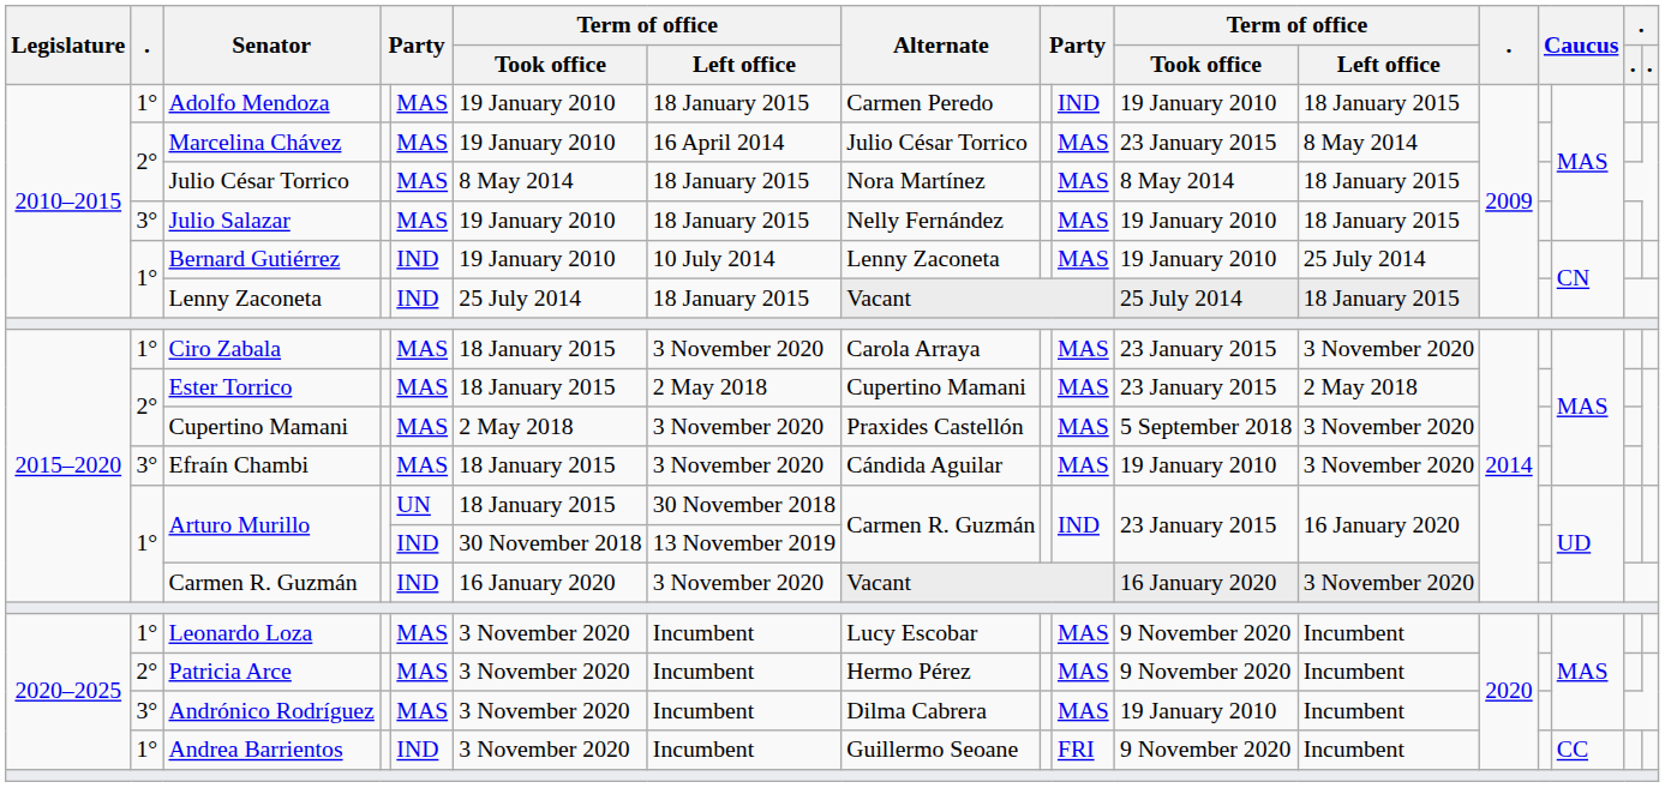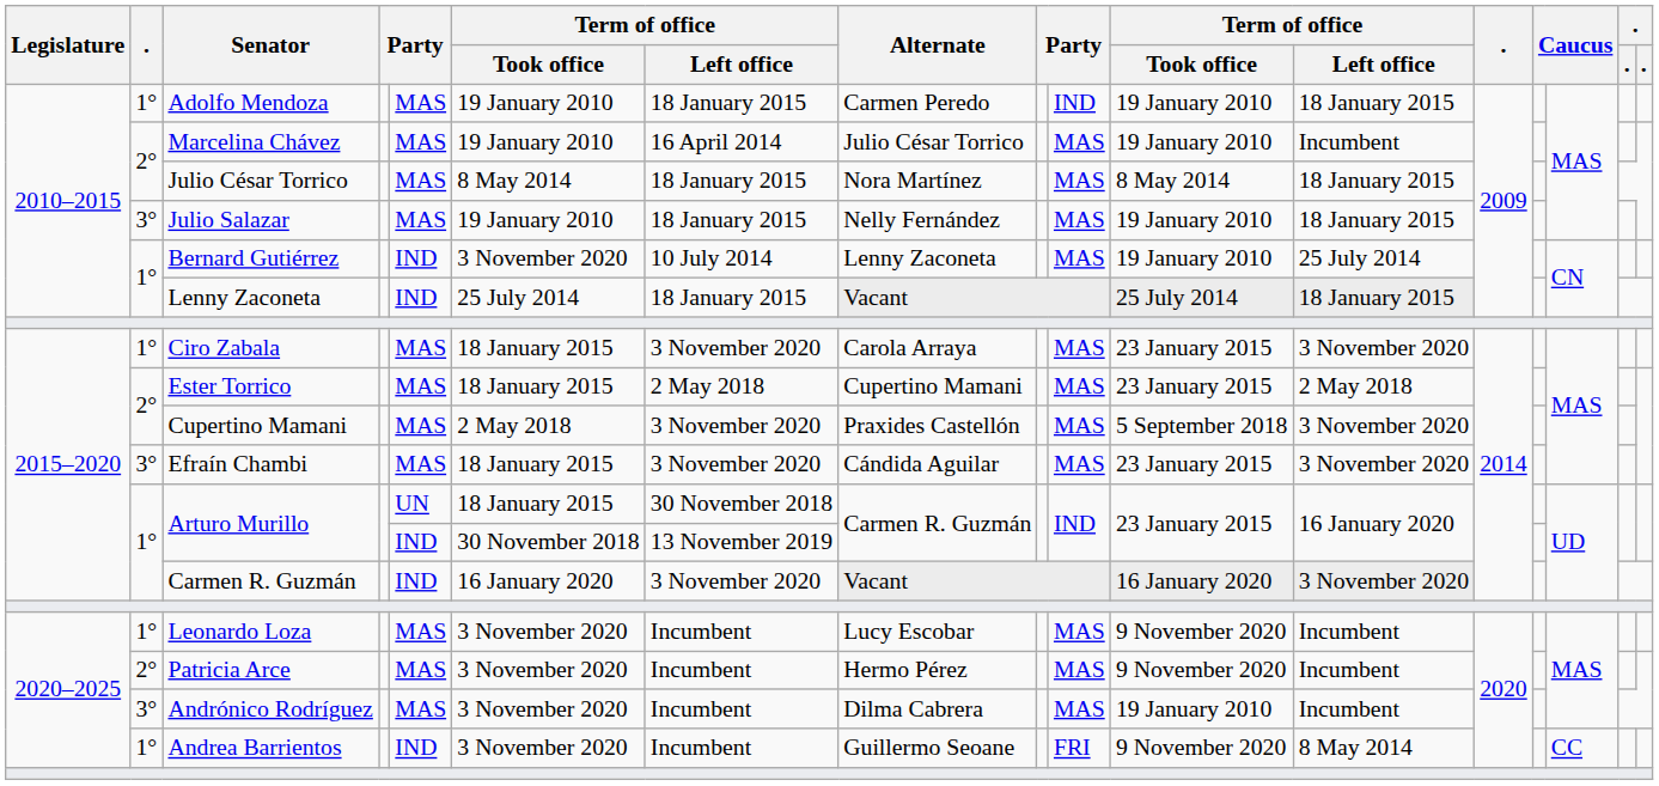Marcelina Chávez | column 11: 23 January 2015 -> 19 January 2010
Marcelina Chávez | column 12: 8 May 2014 -> Incumbent
Bernard Gutiérrez | column 6: 19 January 2010 -> 3 November 2020
Efraín Chambi | column 11: 19 January 2010 -> 23 January 2015
Andrea Barrientos | column 12: Incumbent -> 8 May 2014
